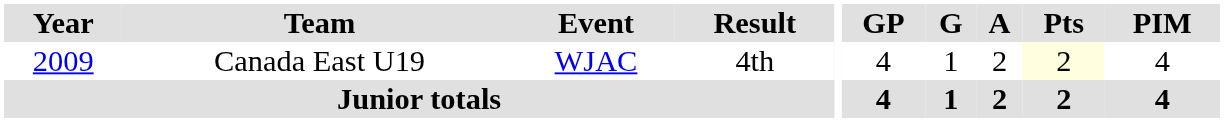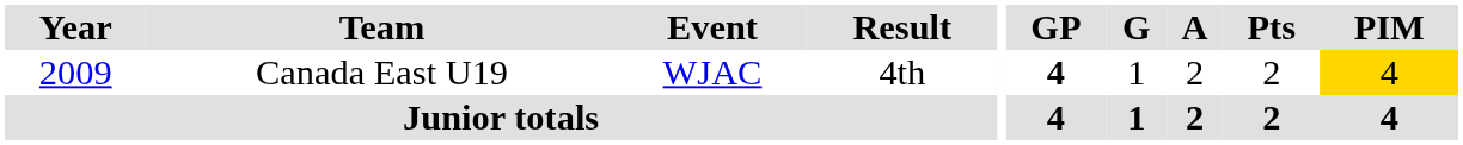Canada East U19 | GP: normal -> bold
Canada East U19 | Pts: lightyellow background -> no background
Canada East U19 | PIM: no background -> gold background
